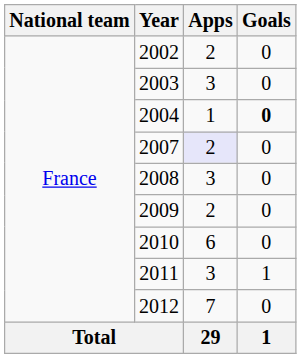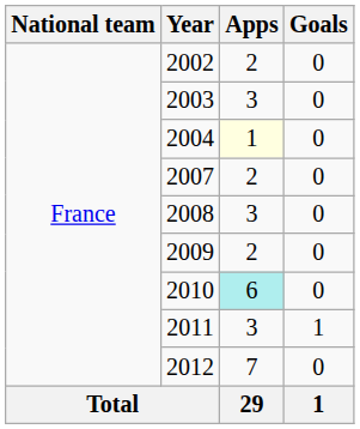2004 | Apps: no background -> lightyellow background
2004 | Goals: bold -> normal
2007 | Apps: lavender background -> no background
2010 | Apps: no background -> paleturquoise background
